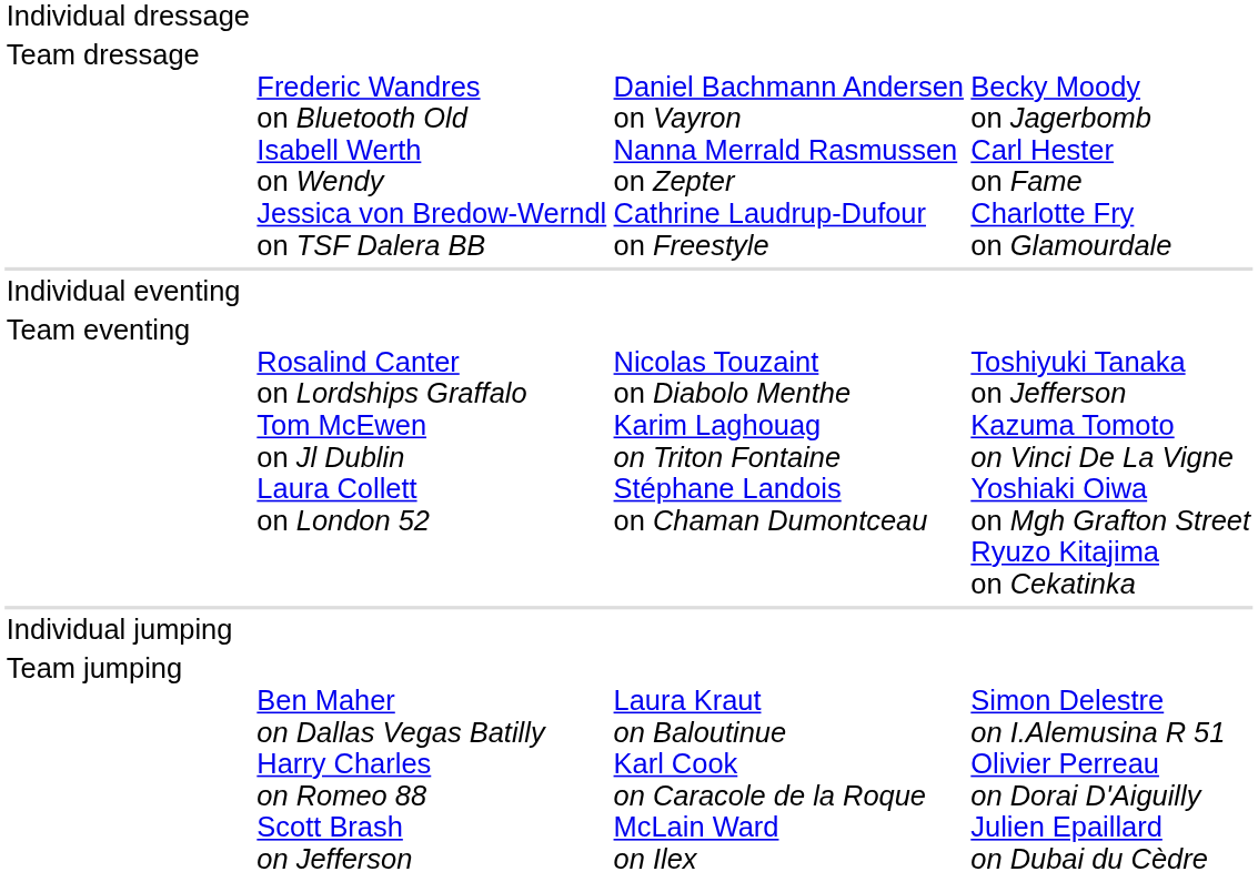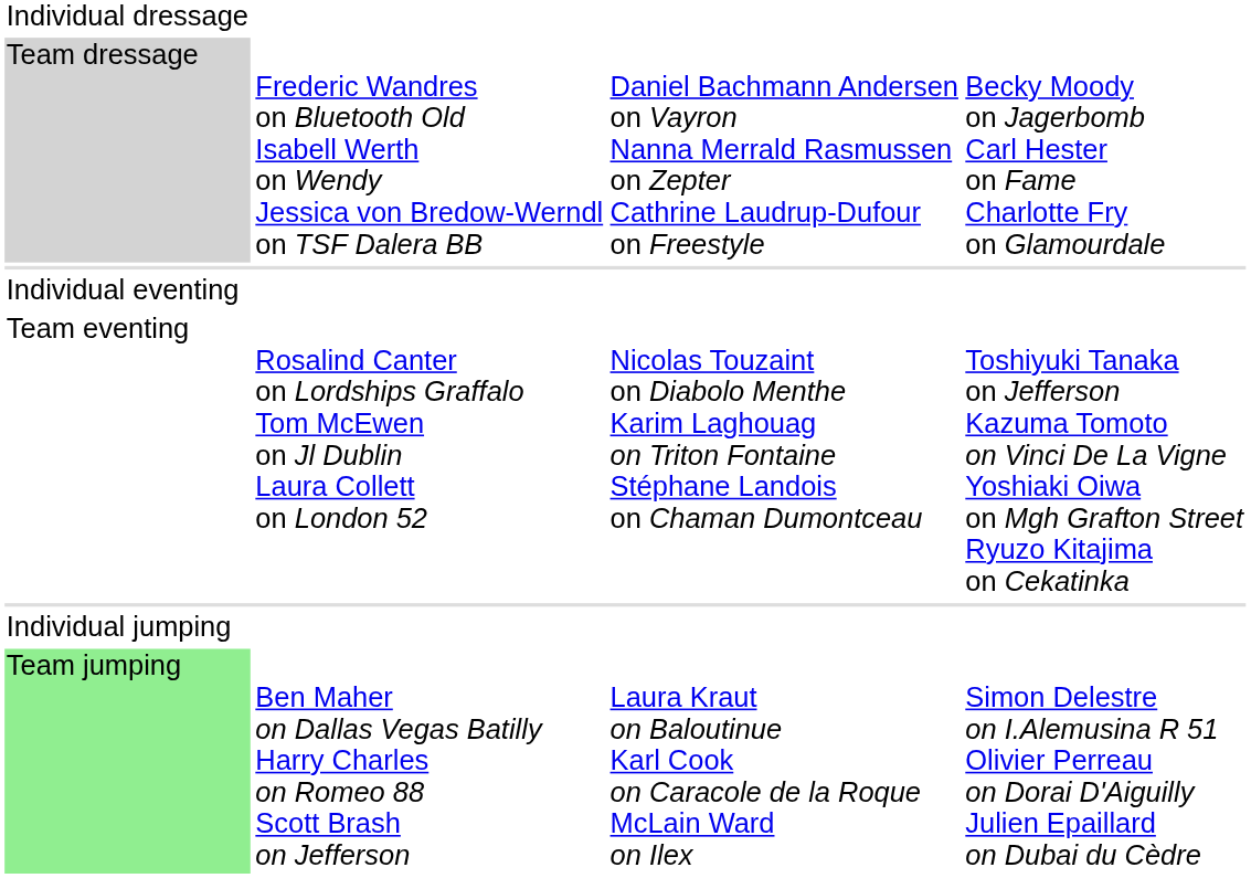Team dressage | column 1: no background -> lightgrey background
Team jumping | column 1: no background -> lightgreen background
